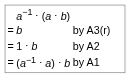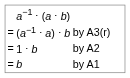by A3(r) | column 2: b -> (a−1 ⋅ a) ⋅ b
by A1 | column 2: (a−1 ⋅ a) ⋅ b -> b
